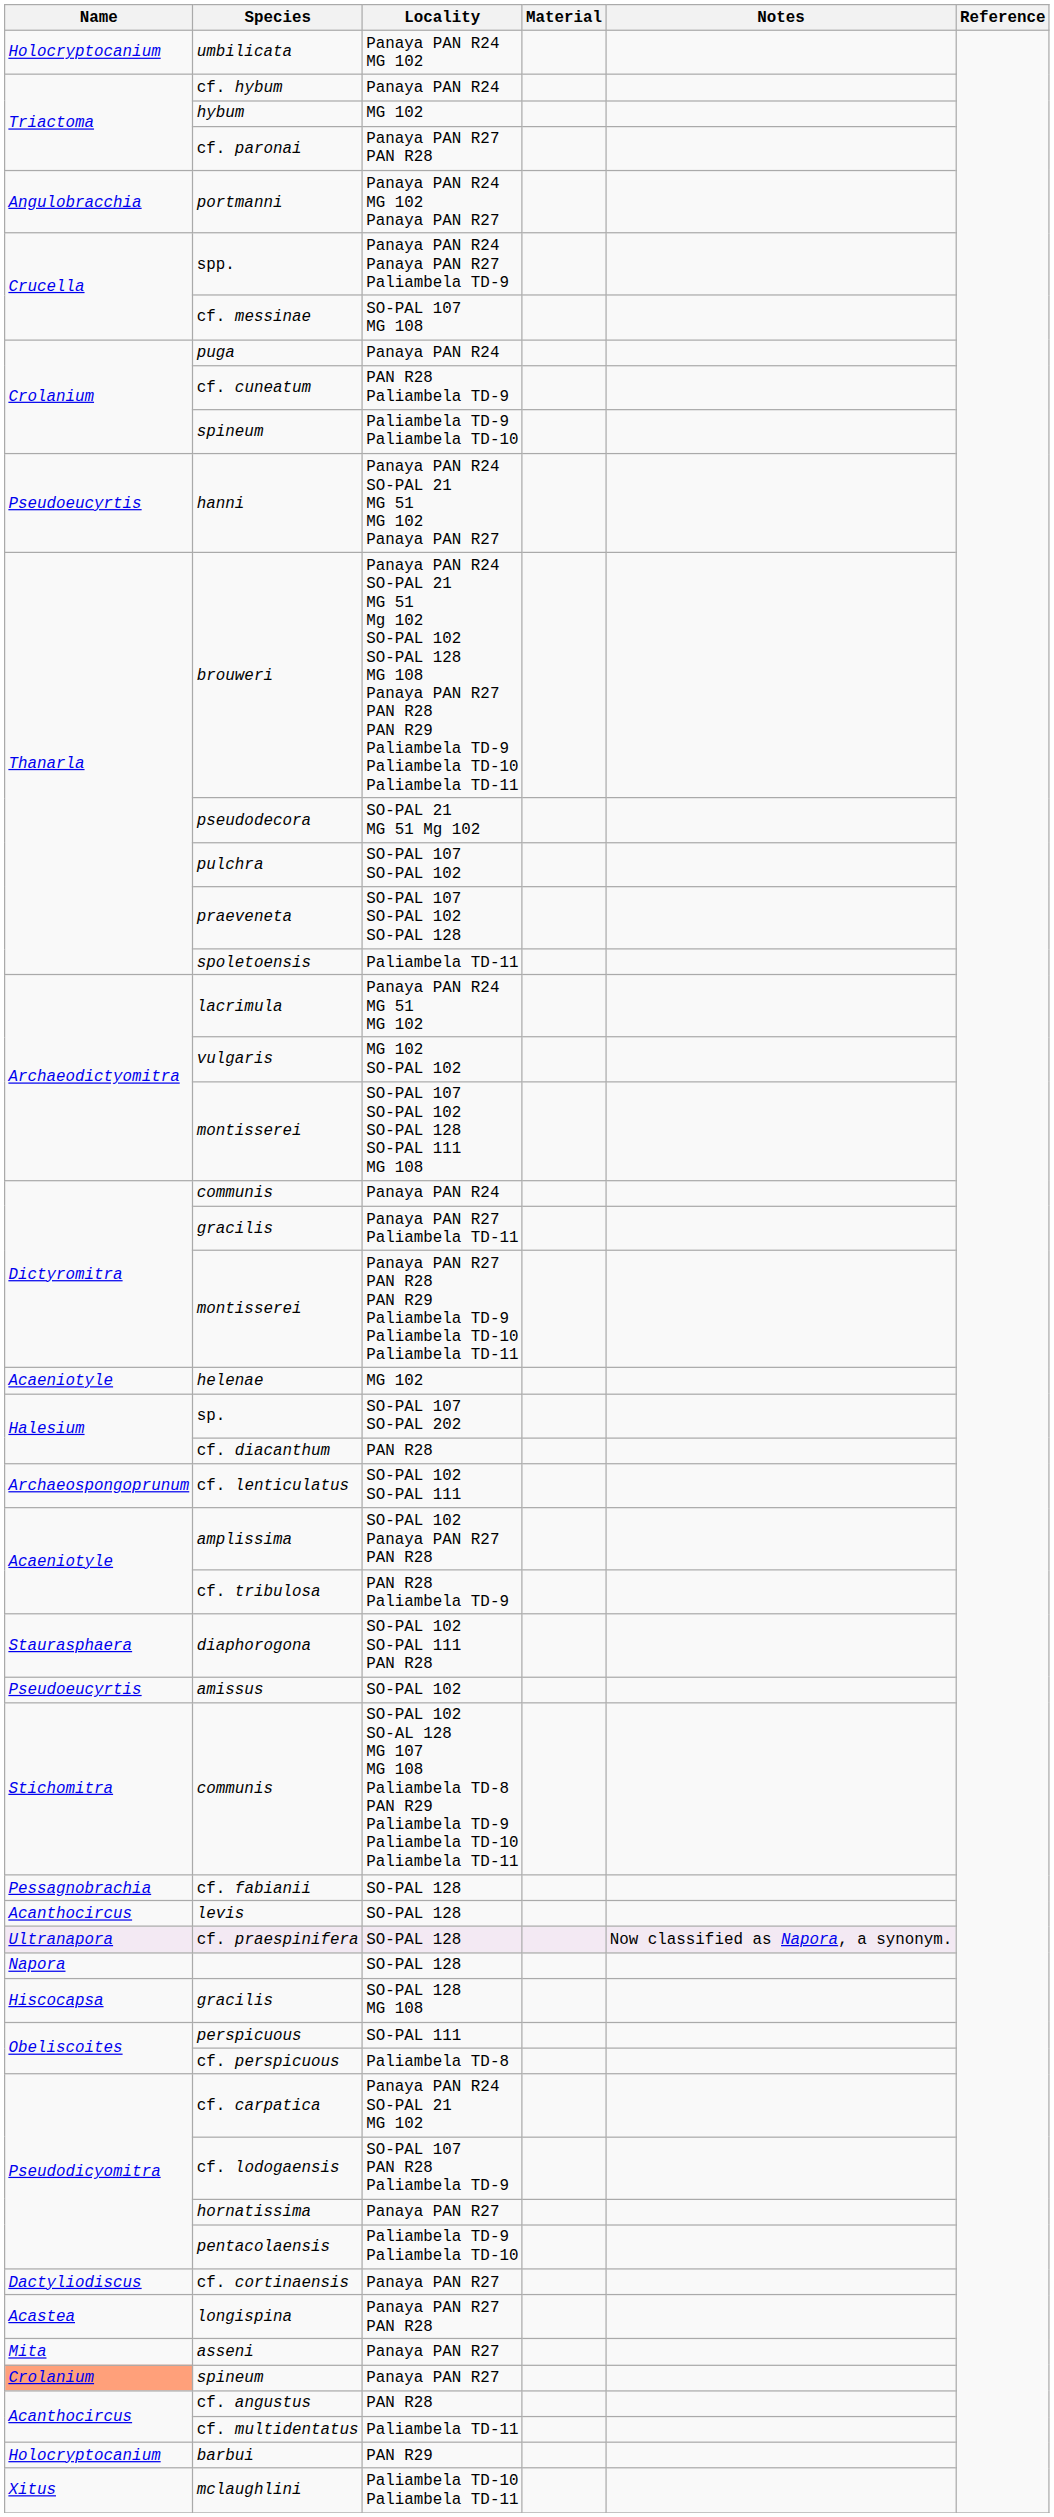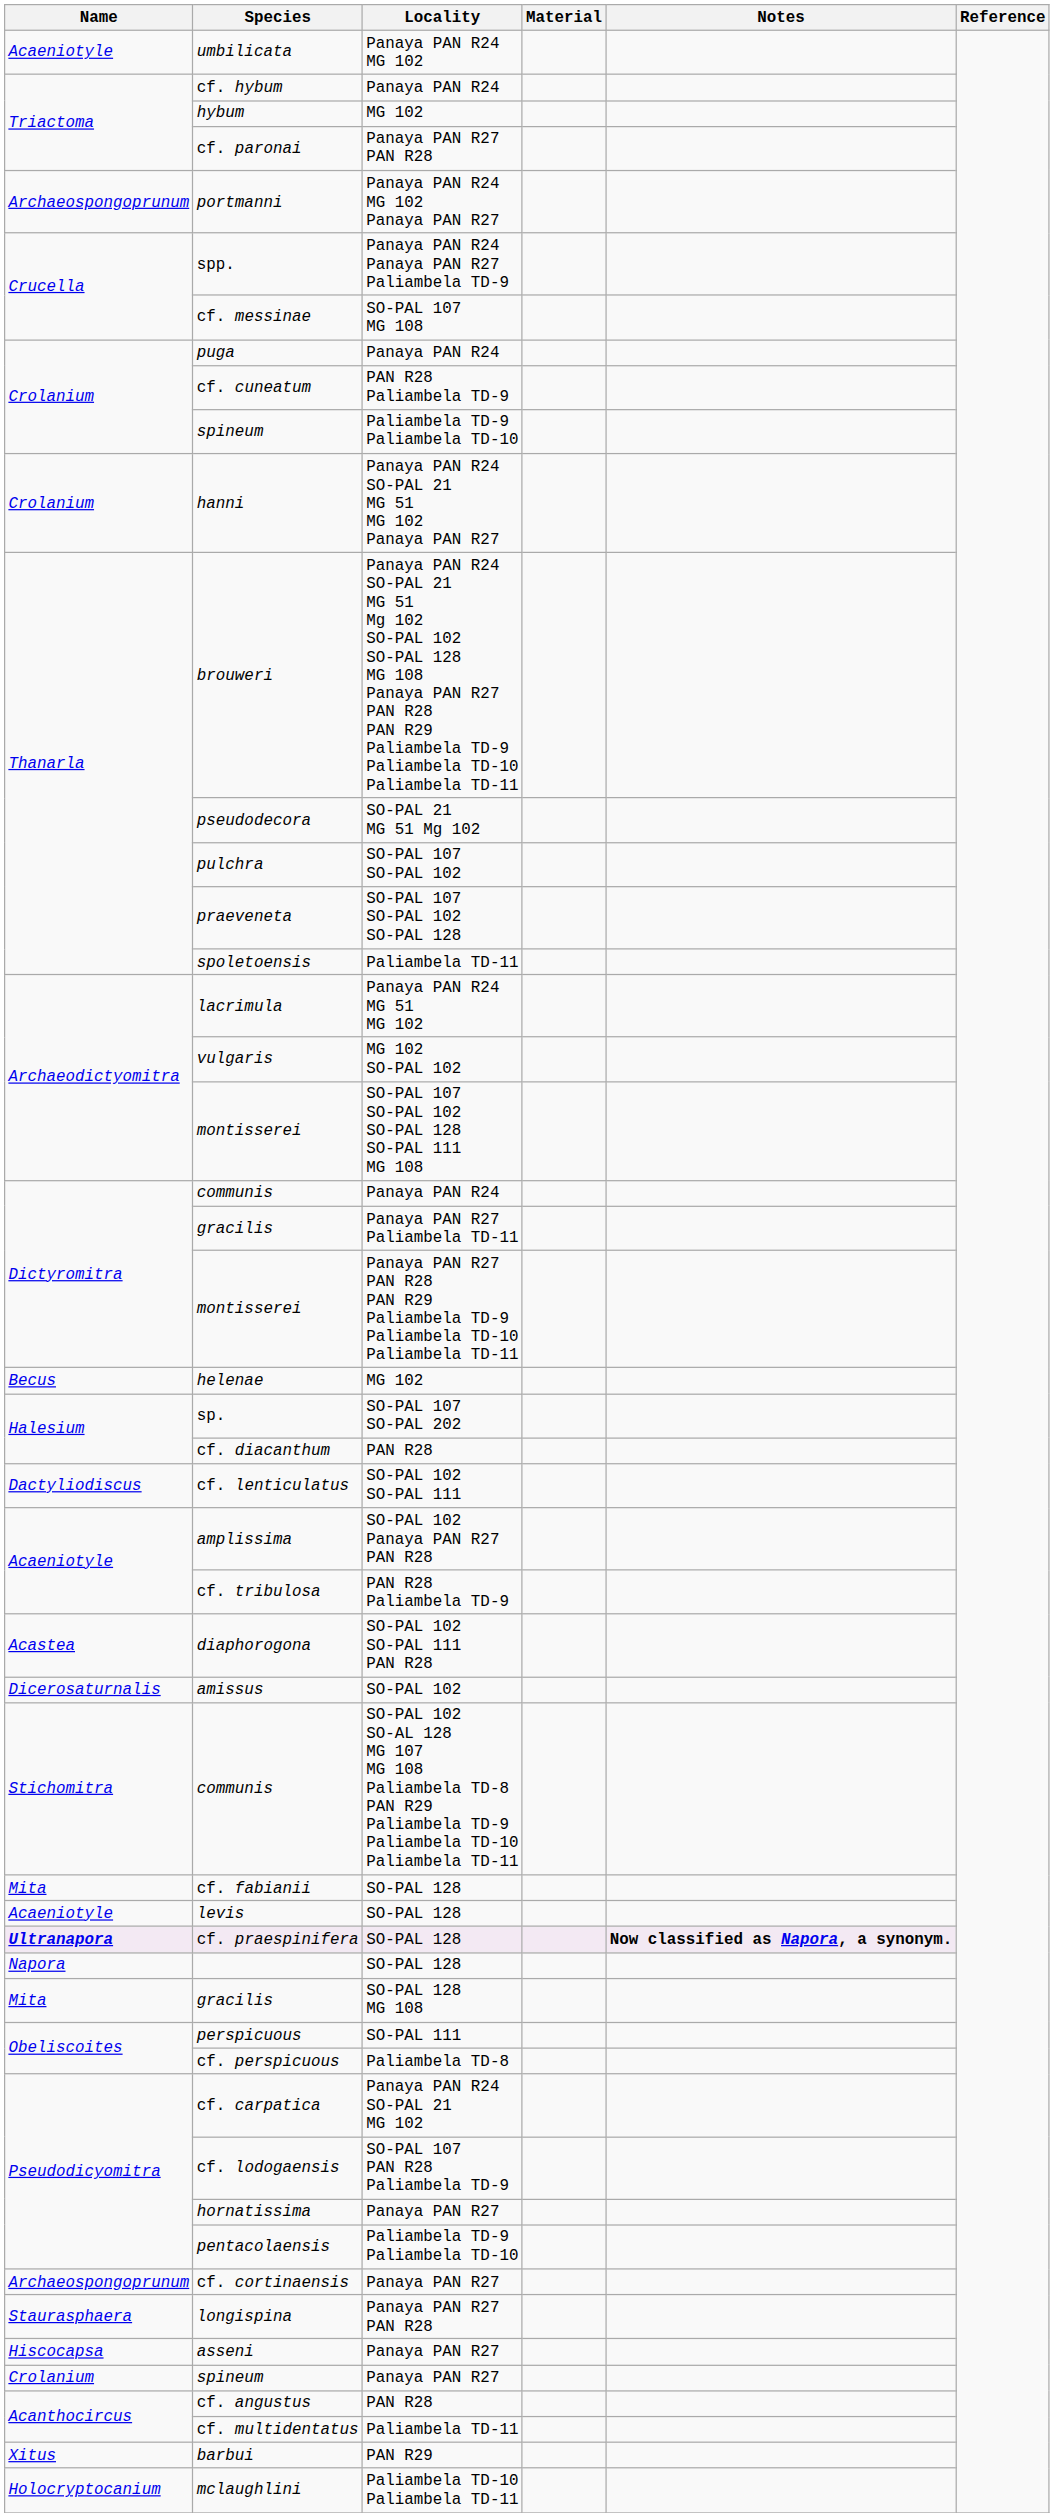umbilicata | Name: Holocryptocanium -> Acaeniotyle
portmanni | Name: Angulobracchia -> Archaeospongoprunum
hanni | Name: Pseudoeucyrtis -> Crolanium
helenae | Name: Acaeniotyle -> Becus
cf. lenticulatus | Name: Archaeospongoprunum -> Dactyliodiscus
diaphorogona | Name: Staurasphaera -> Acastea
amissus | Name: Pseudoeucyrtis -> Dicerosaturnalis
cf. fabianii | Name: Pessagnobrachia -> Mita
levis | Name: Acanthocircus -> Acaeniotyle
cf. praespinifera | Name: normal -> bold
cf. praespinifera | Notes: normal -> bold
gracilis / SO-PAL 128 MG 108 | Name: Hiscocapsa -> Mita
cf. cortinaensis | Name: Dactyliodiscus -> Archaeospongoprunum
longispina | Name: Acastea -> Staurasphaera
asseni | Name: Mita -> Hiscocapsa
spineum / Panaya PAN R27 | Name: lightsalmon background -> no background
barbui | Name: Holocryptocanium -> Xitus
mclaughlini | Name: Xitus -> Holocryptocanium
